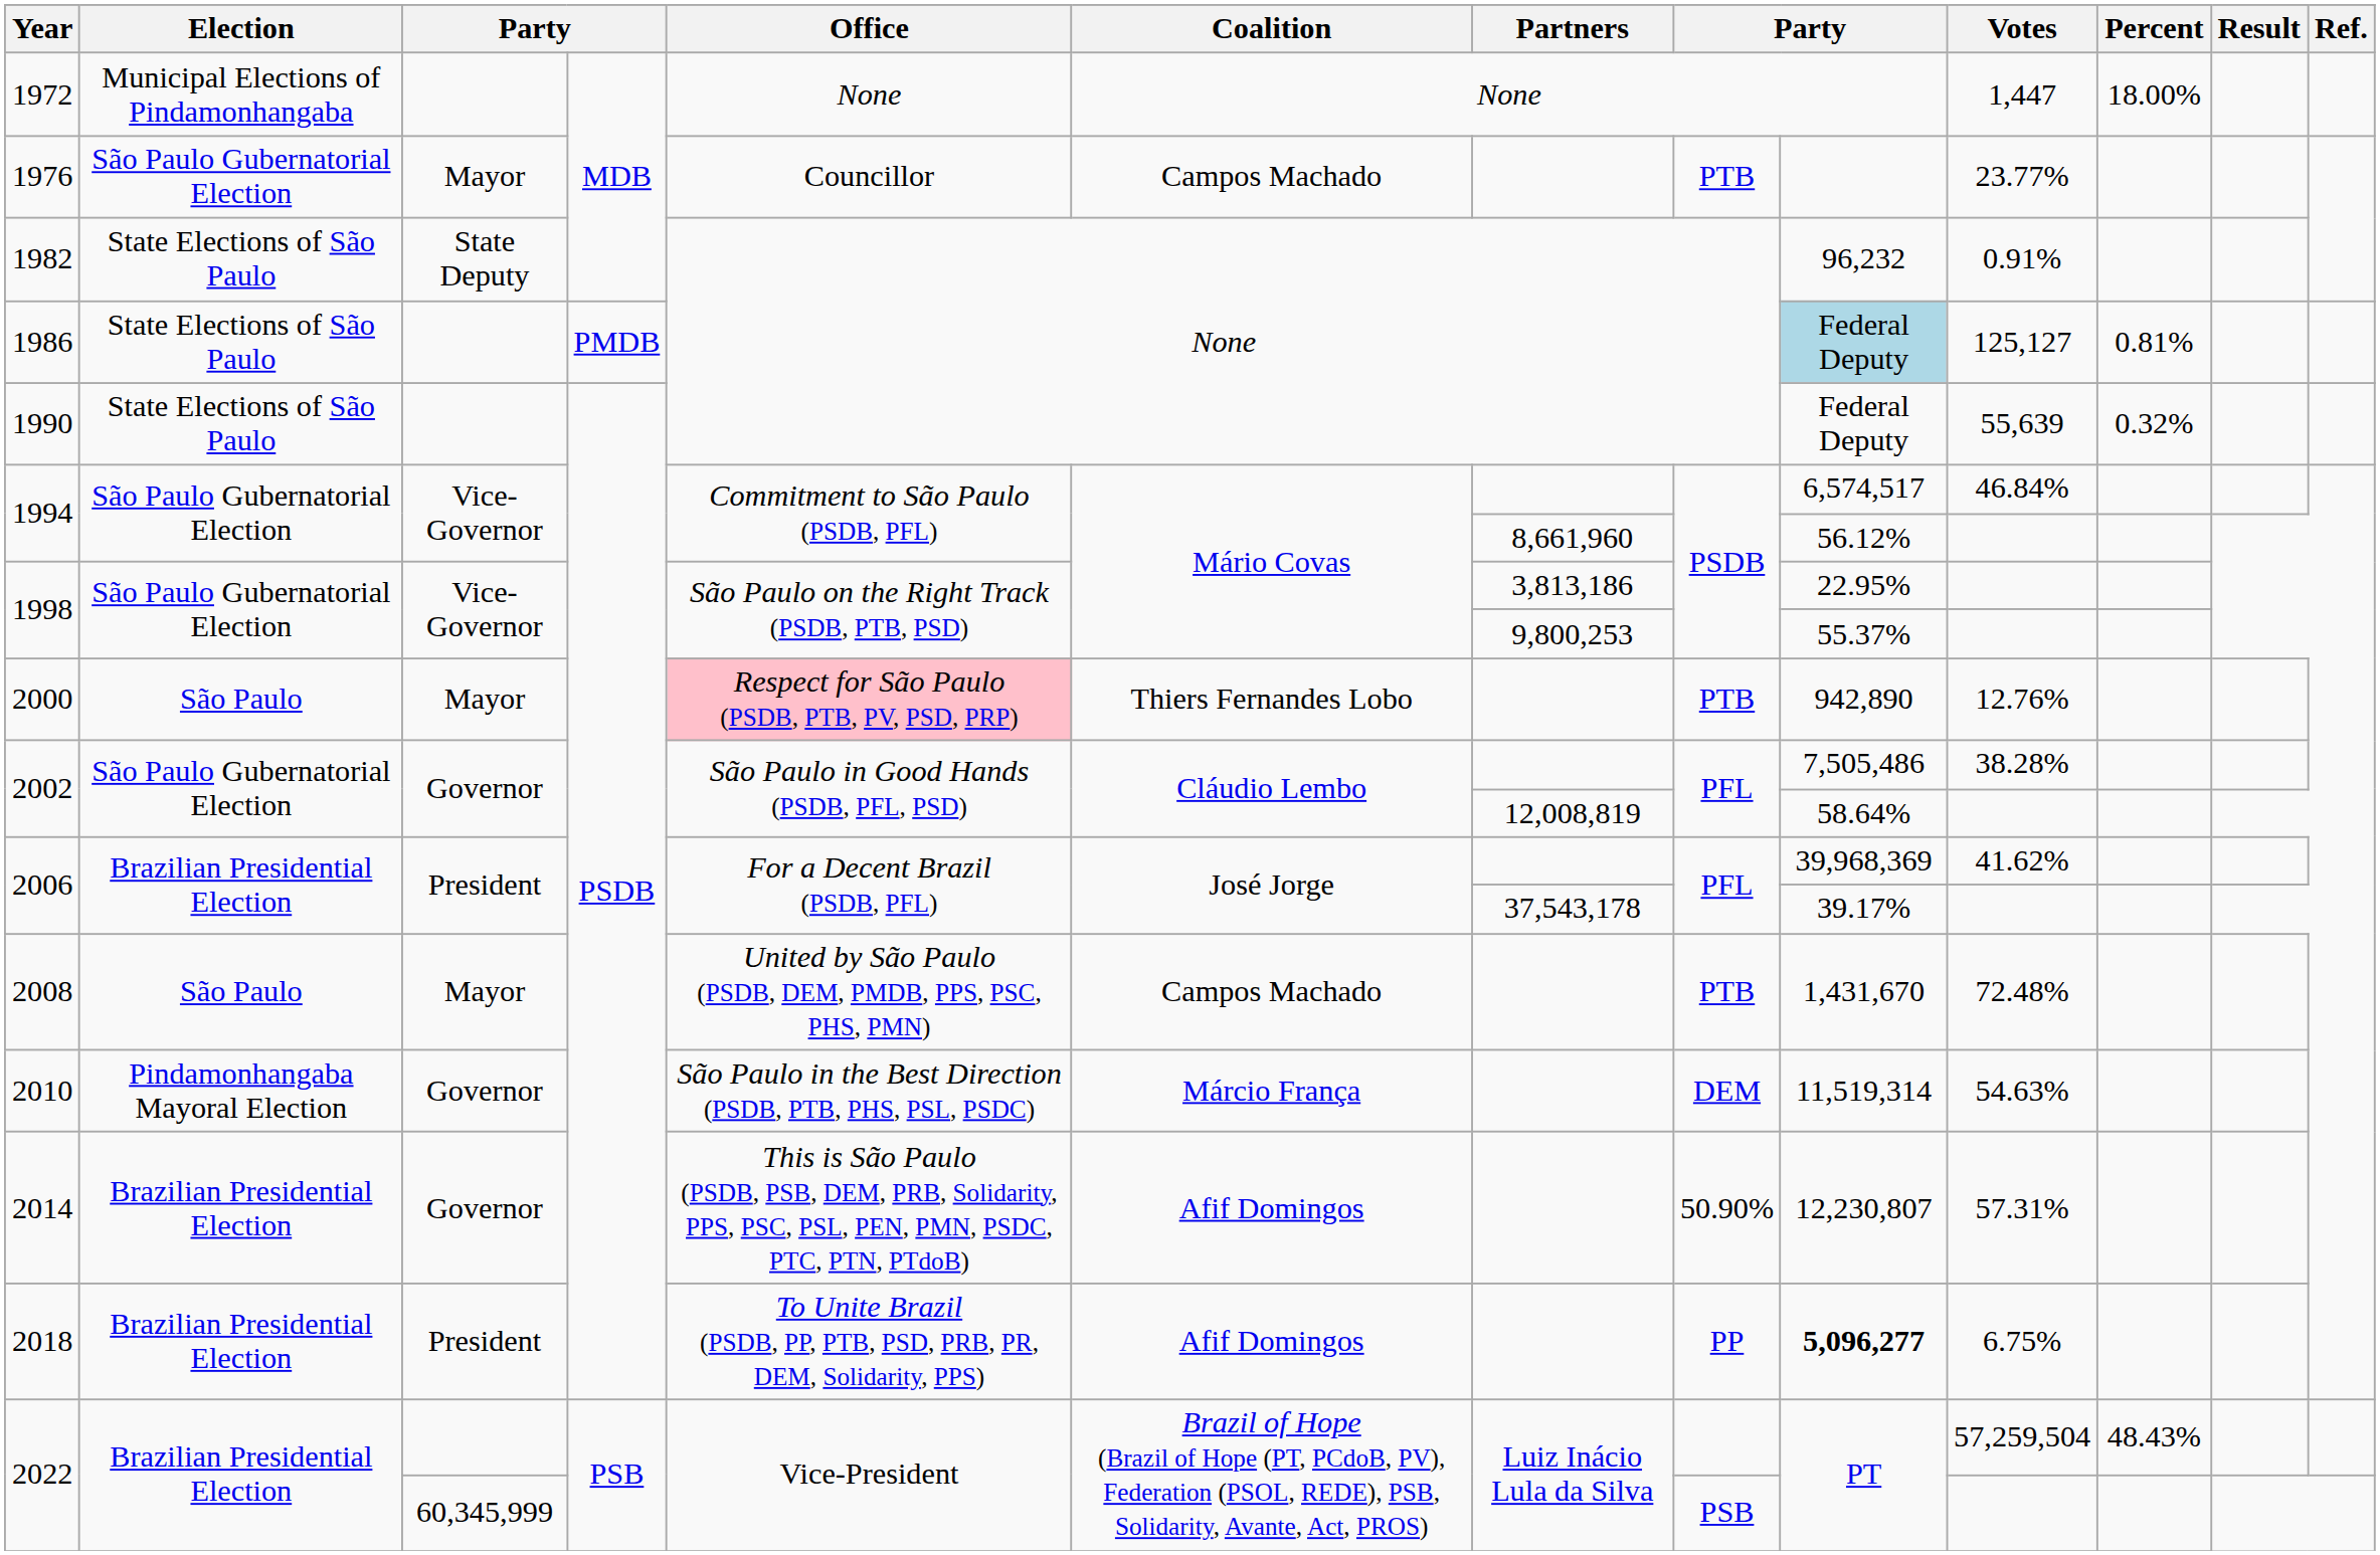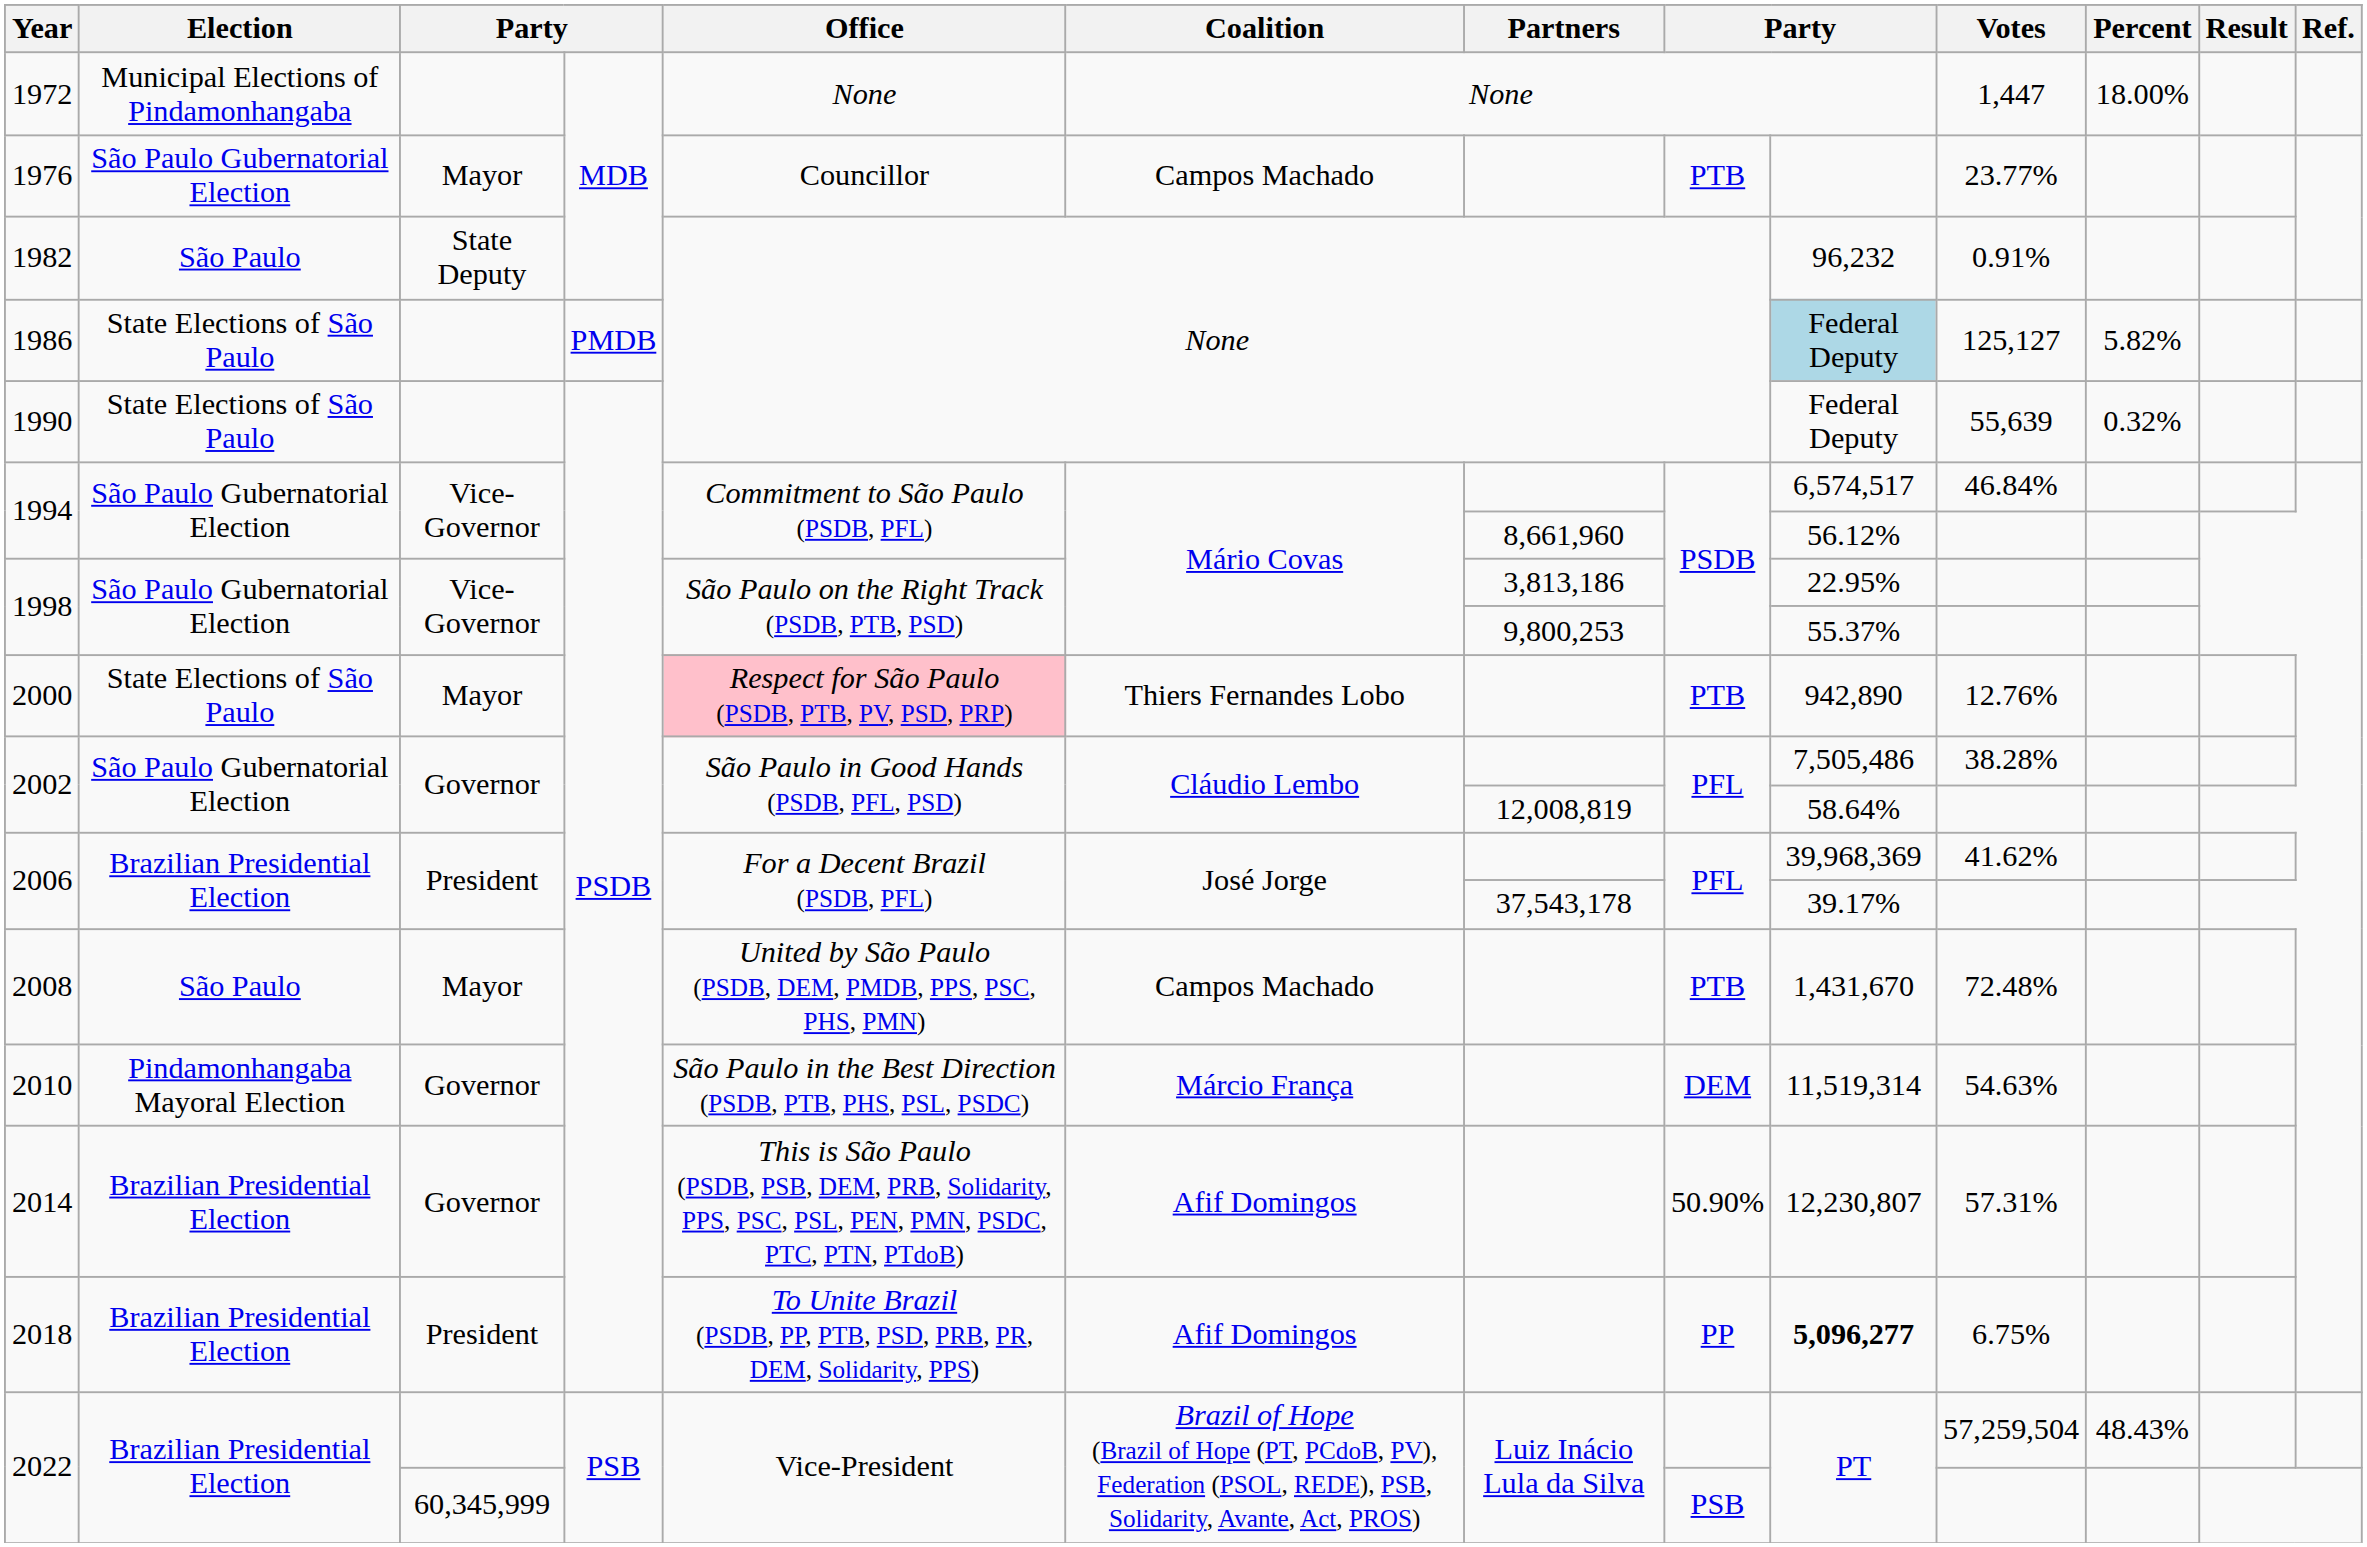1982 | Election: State Elections of São Paulo -> São Paulo
1986 | Percent: 0.81% -> 5.82%
2000 | Election: São Paulo -> State Elections of São Paulo
